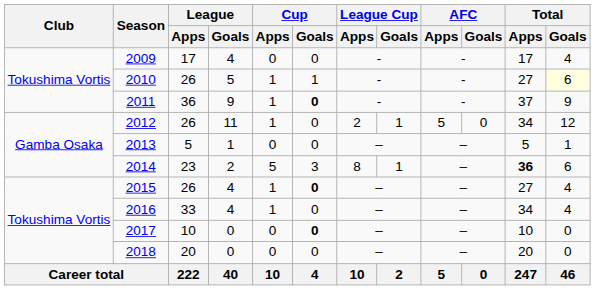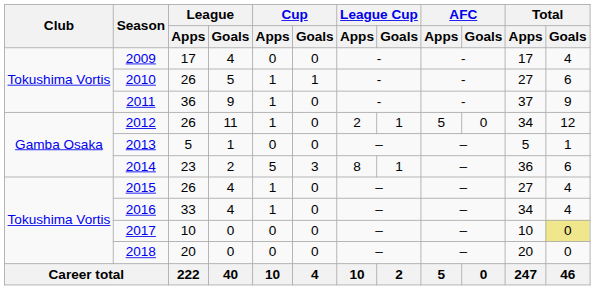2010 | Total / Goals: lightyellow background -> no background
2011 | Cup / Goals: bold -> normal
2014 | Total / Apps: bold -> normal
2015 | Cup / Goals: bold -> normal
2017 | Cup / Goals: bold -> normal
2017 | Total / Goals: no background -> khaki background
